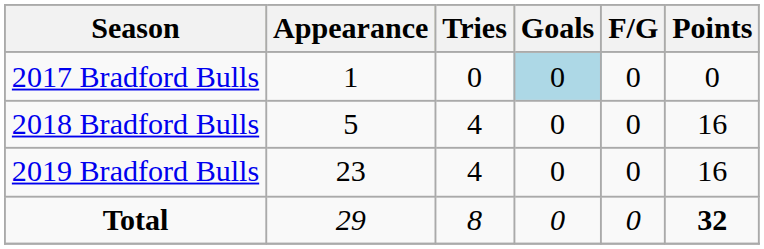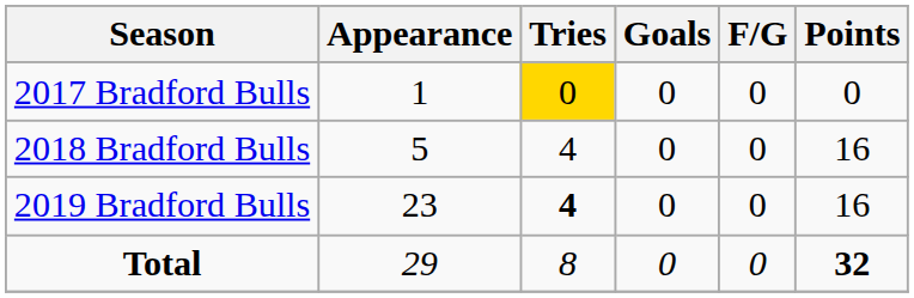2017 Bradford Bulls | Tries: no background -> gold background
2017 Bradford Bulls | Goals: lightblue background -> no background
2019 Bradford Bulls | Tries: normal -> bold
